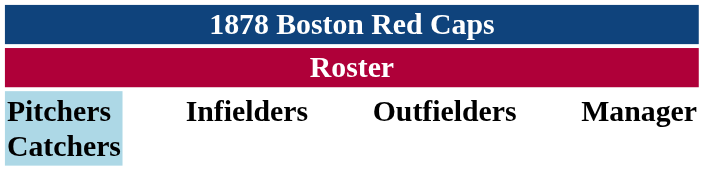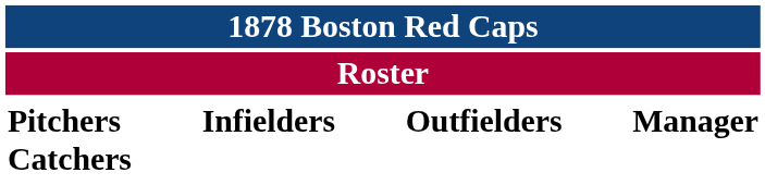Pitchers Catchers | column 1: lightblue background -> no background
